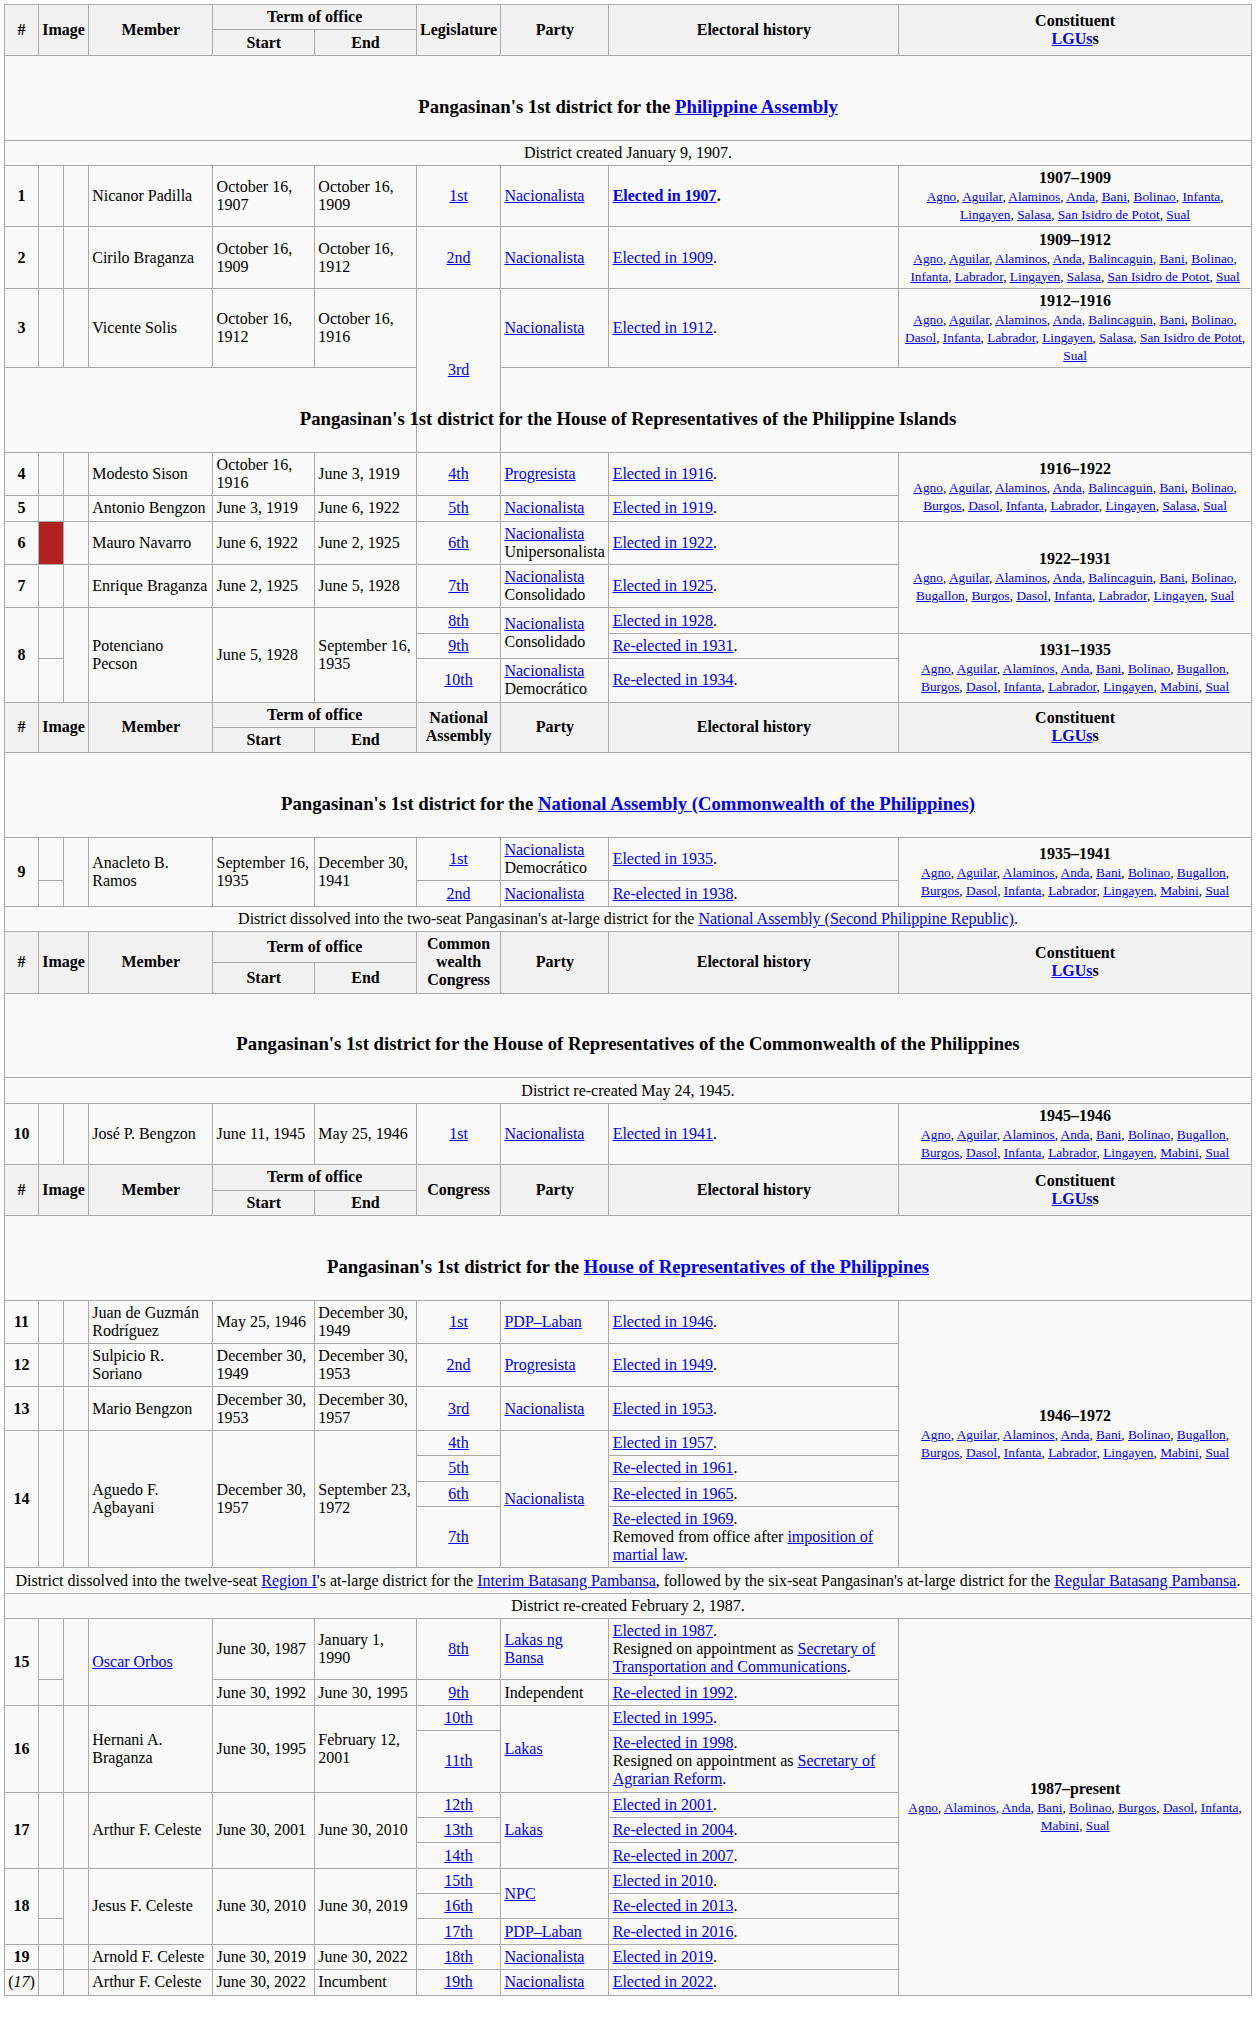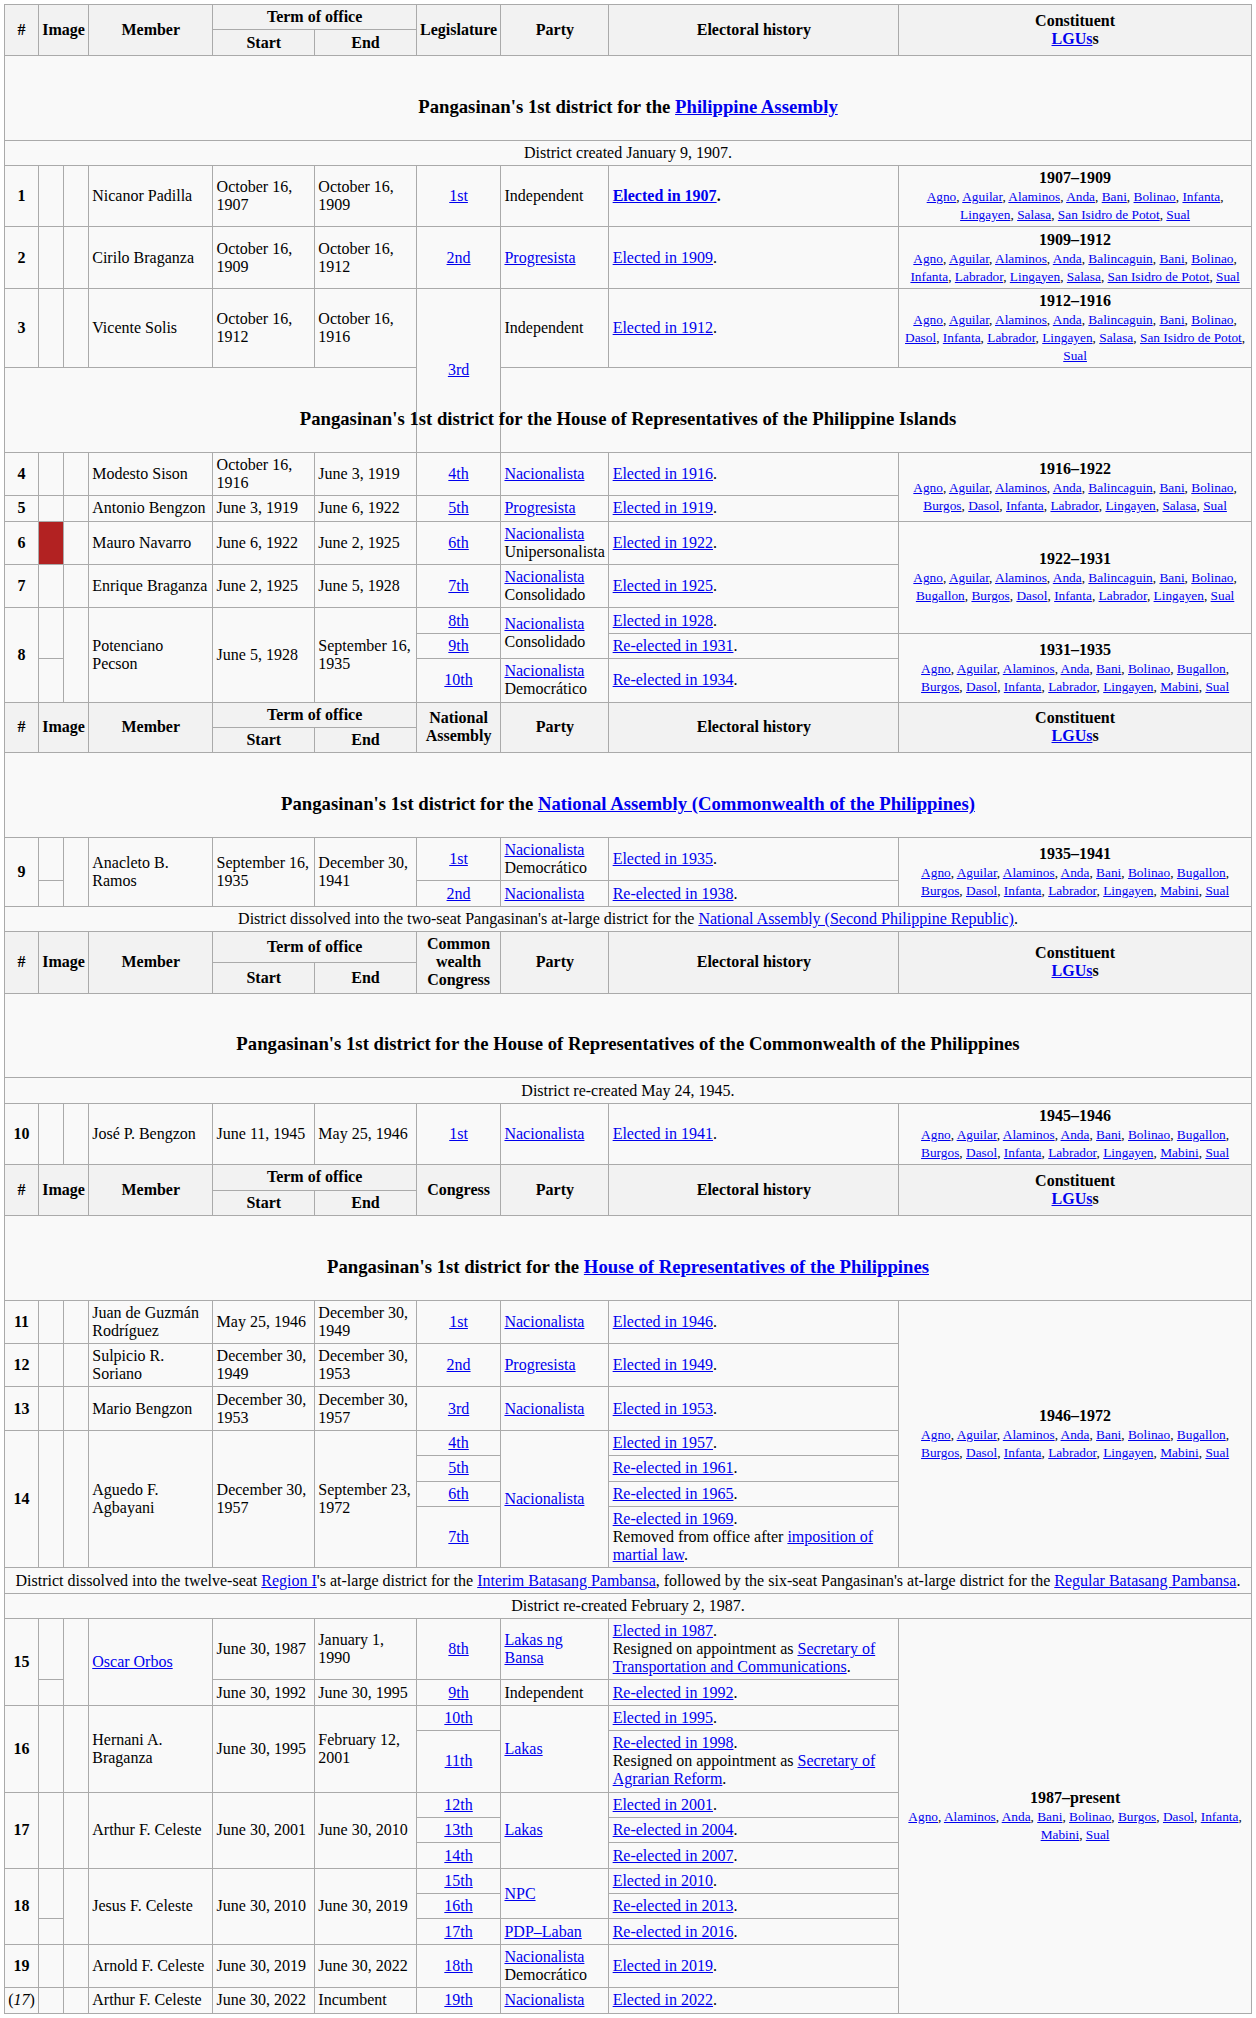1 | Party: Nacionalista -> Independent
2 | Party: Nacionalista -> Progresista
3 | Party: Nacionalista -> Independent
4 | Party: Progresista -> Nacionalista
5 | Party: Nacionalista -> Progresista
11 | Party: PDP–Laban -> Nacionalista
19 | Party: Nacionalista -> Nacionalista Democrático
